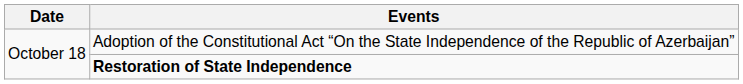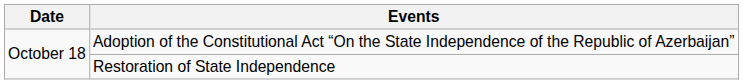Restoration of State Independence | Events: bold -> normal
